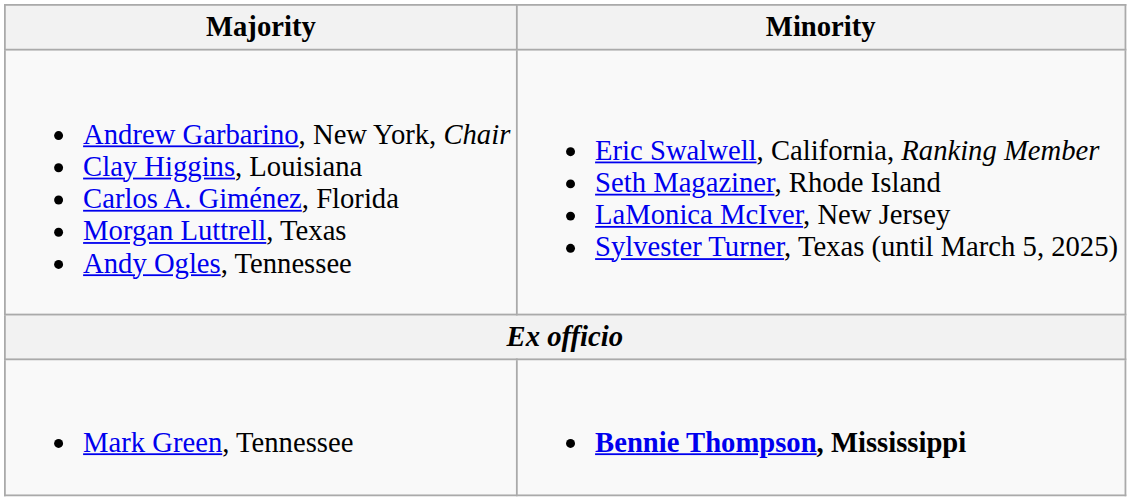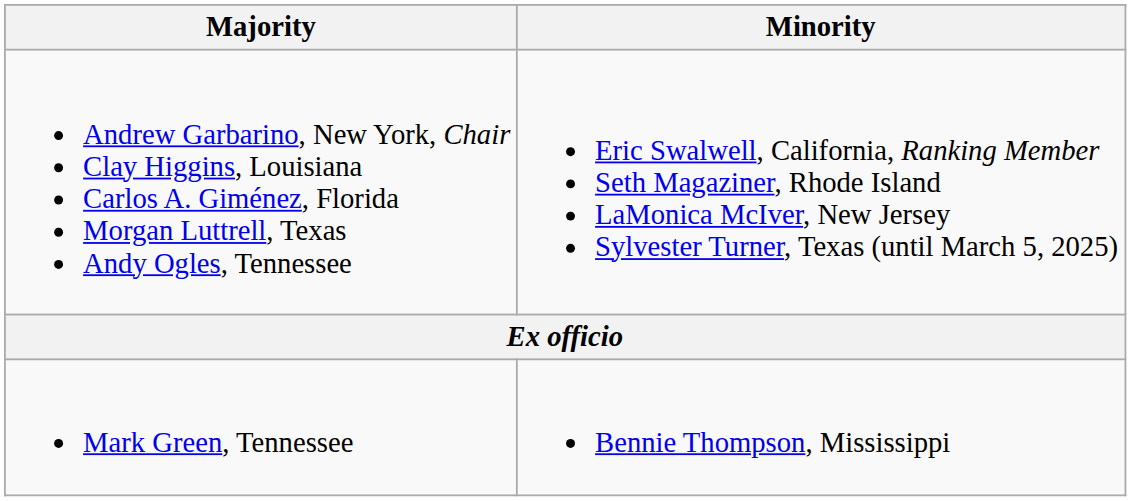Mark Green, Tennessee | Minority: bold -> normal
